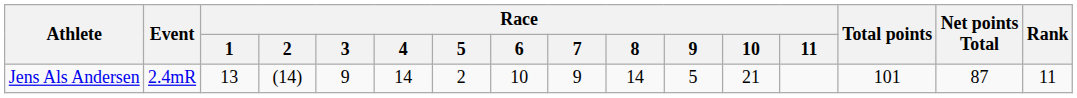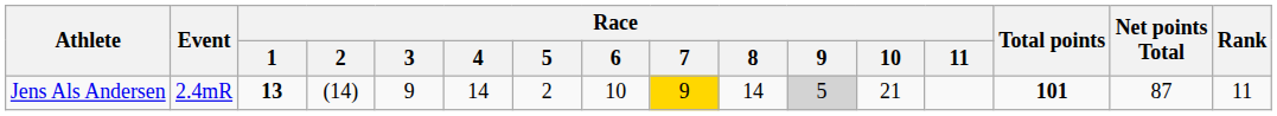Jens Als Andersen | Race / 1: normal -> bold
Jens Als Andersen | Race / 7: no background -> gold background
Jens Als Andersen | Race / 9: no background -> lightgrey background
Jens Als Andersen | Total points: normal -> bold
